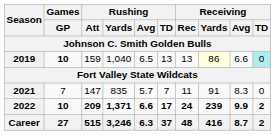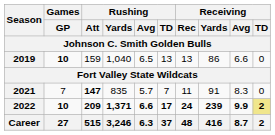2019 | Receiving / Yards: lightyellow background -> no background
2019 | Receiving / TD: paleturquoise background -> no background
2021 | Rushing / Att: normal -> bold
2022 | Receiving / TD: no background -> khaki background
